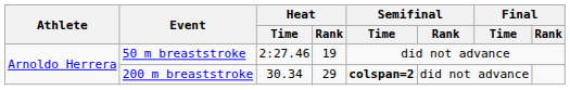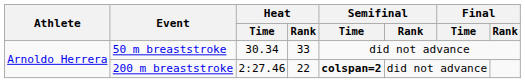50 m breaststroke | Heat / Time: 2:27.46 -> 30.34
50 m breaststroke | Heat / Rank: 19 -> 33
200 m breaststroke | Heat / Time: 30.34 -> 2:27.46
200 m breaststroke | Heat / Rank: 29 -> 22
